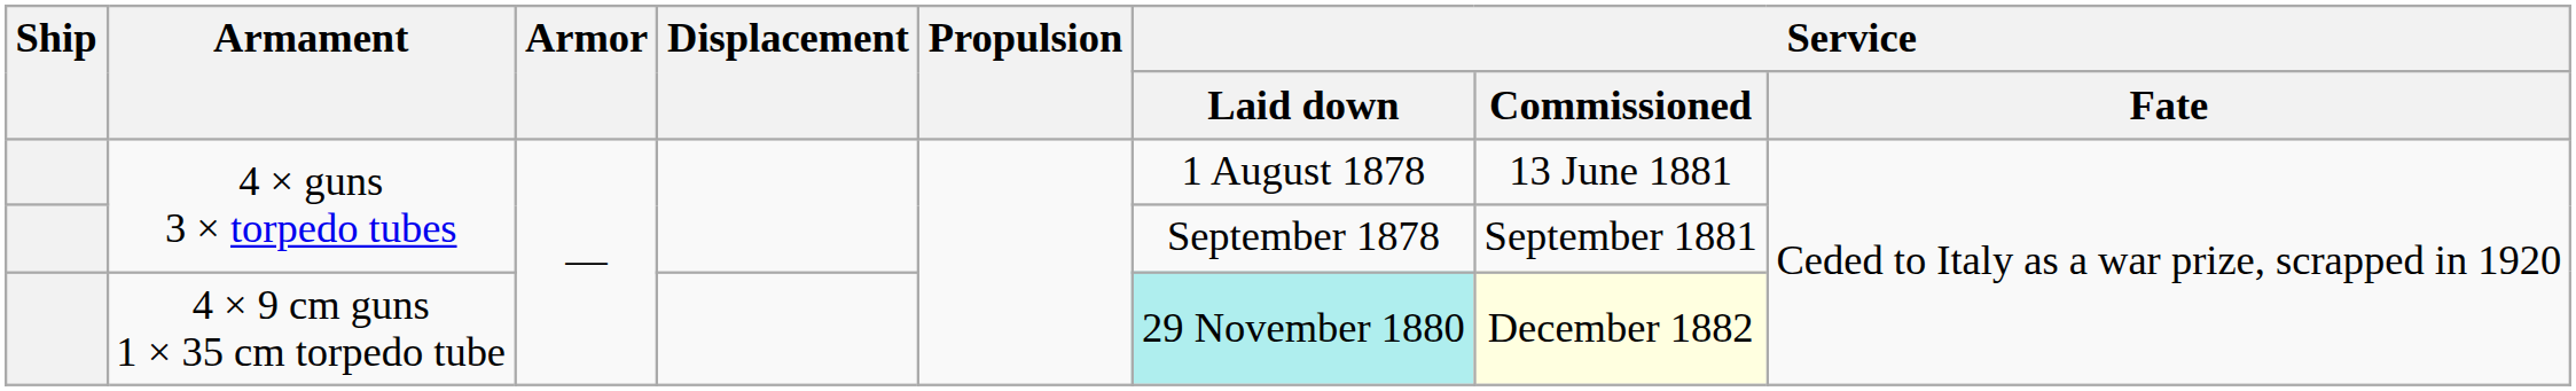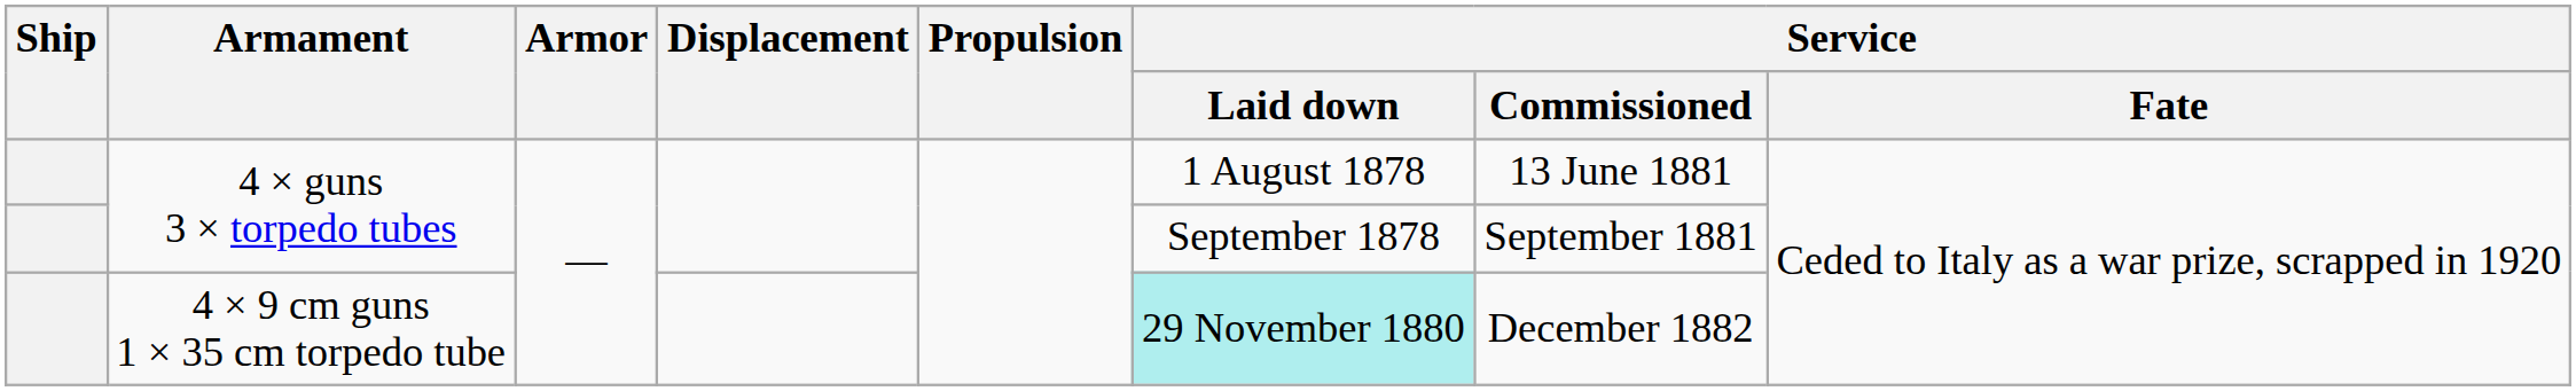4 × 9 cm guns 1 × 35 cm torpedo tube | Service / Commissioned: lightyellow background -> no background
